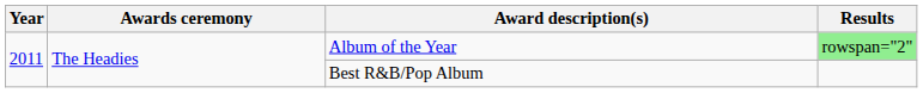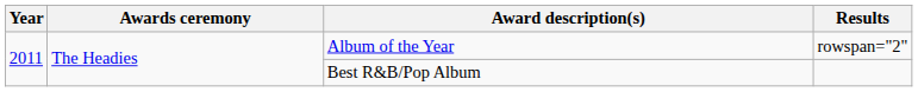Album of the Year | Results: lightgreen background -> no background
